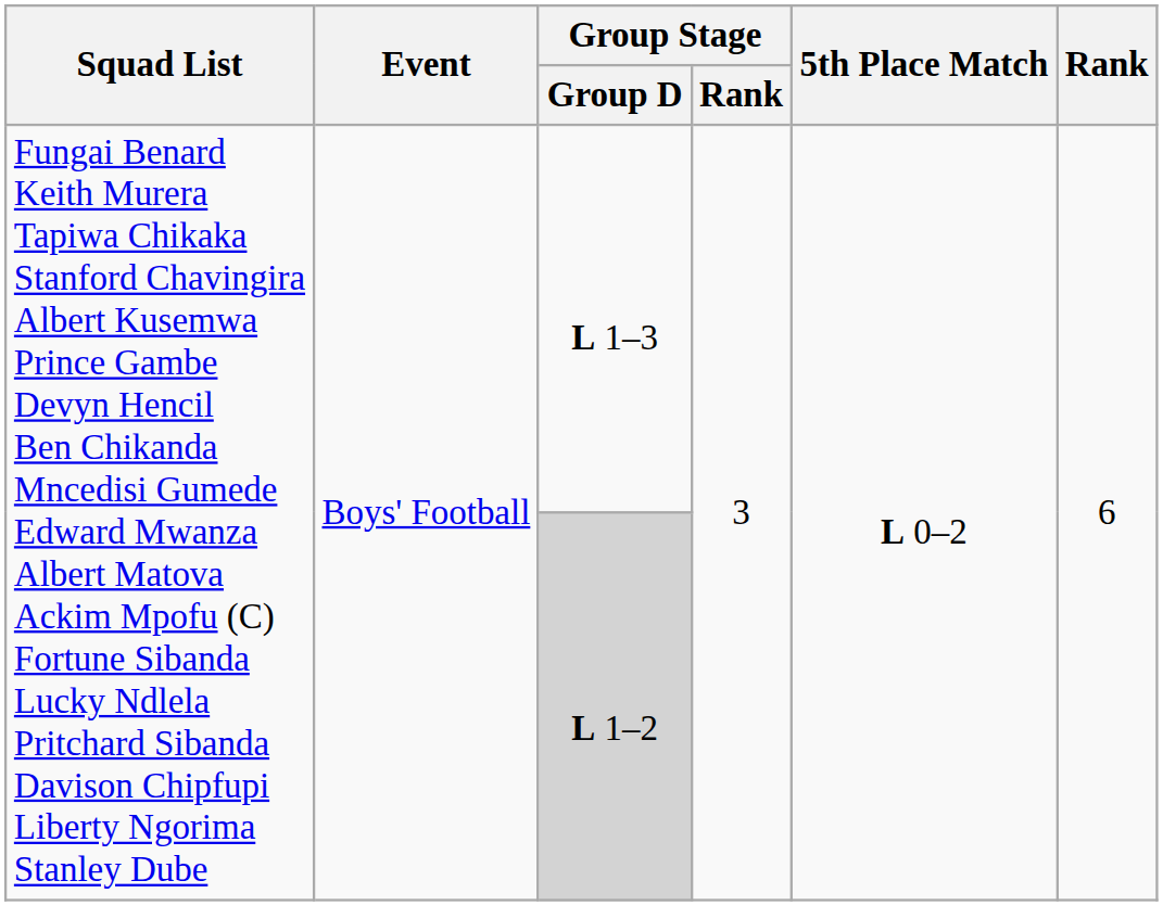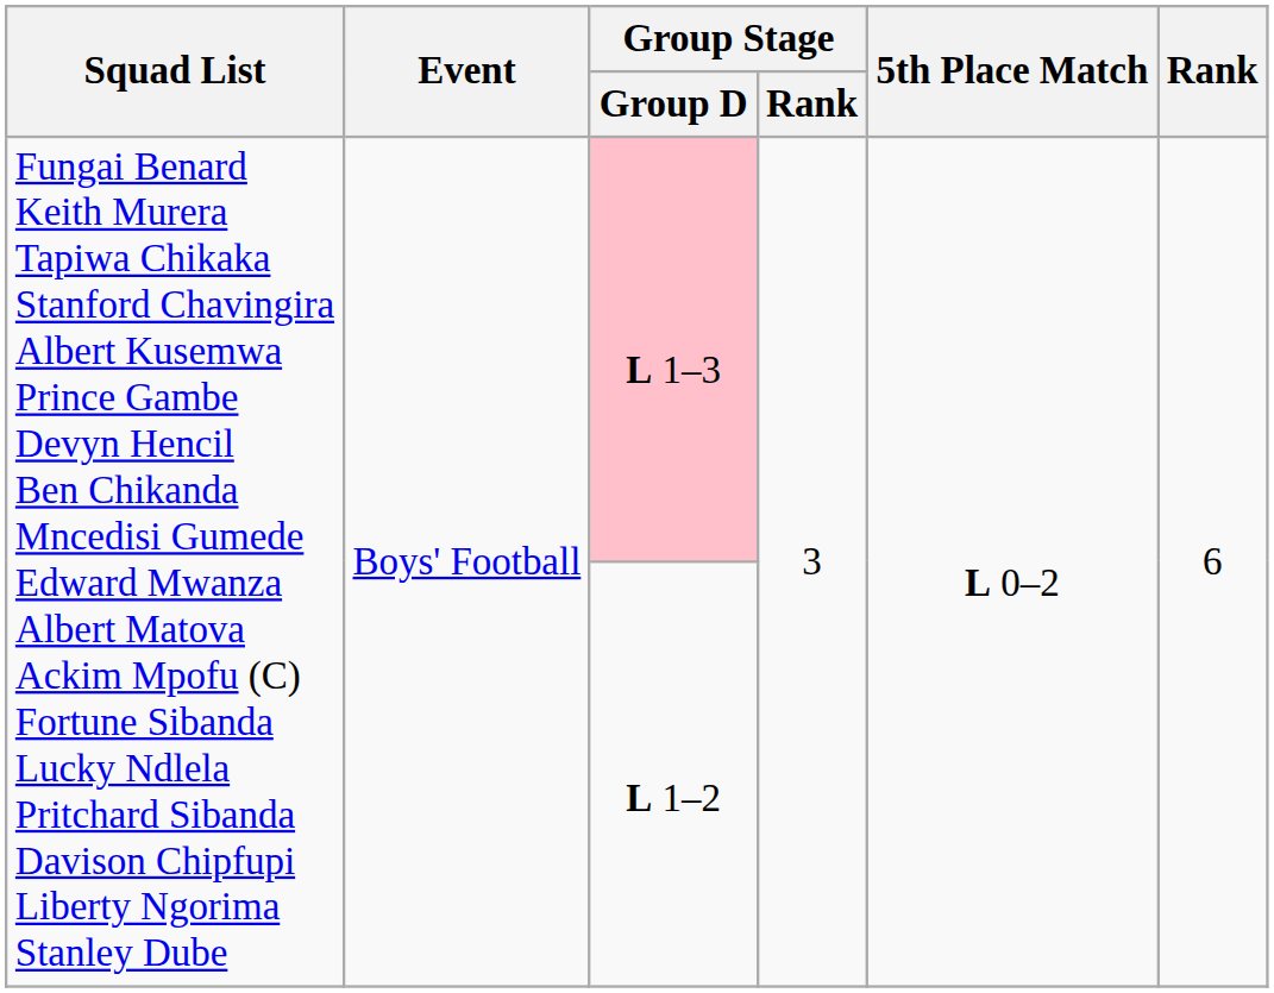L 1–3 | Group Stage / Group D: no background -> pink background
L 1–2 | Group Stage / Group D: lightgrey background -> no background
